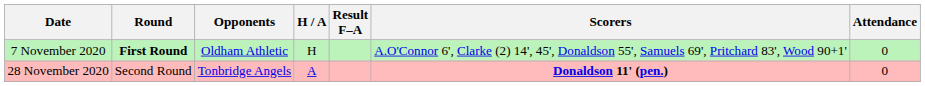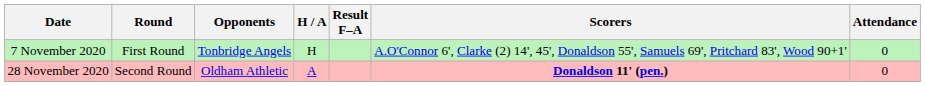7 November 2020 | Round: bold -> normal
7 November 2020 | Opponents: Oldham Athletic -> Tonbridge Angels
28 November 2020 | Opponents: Tonbridge Angels -> Oldham Athletic
